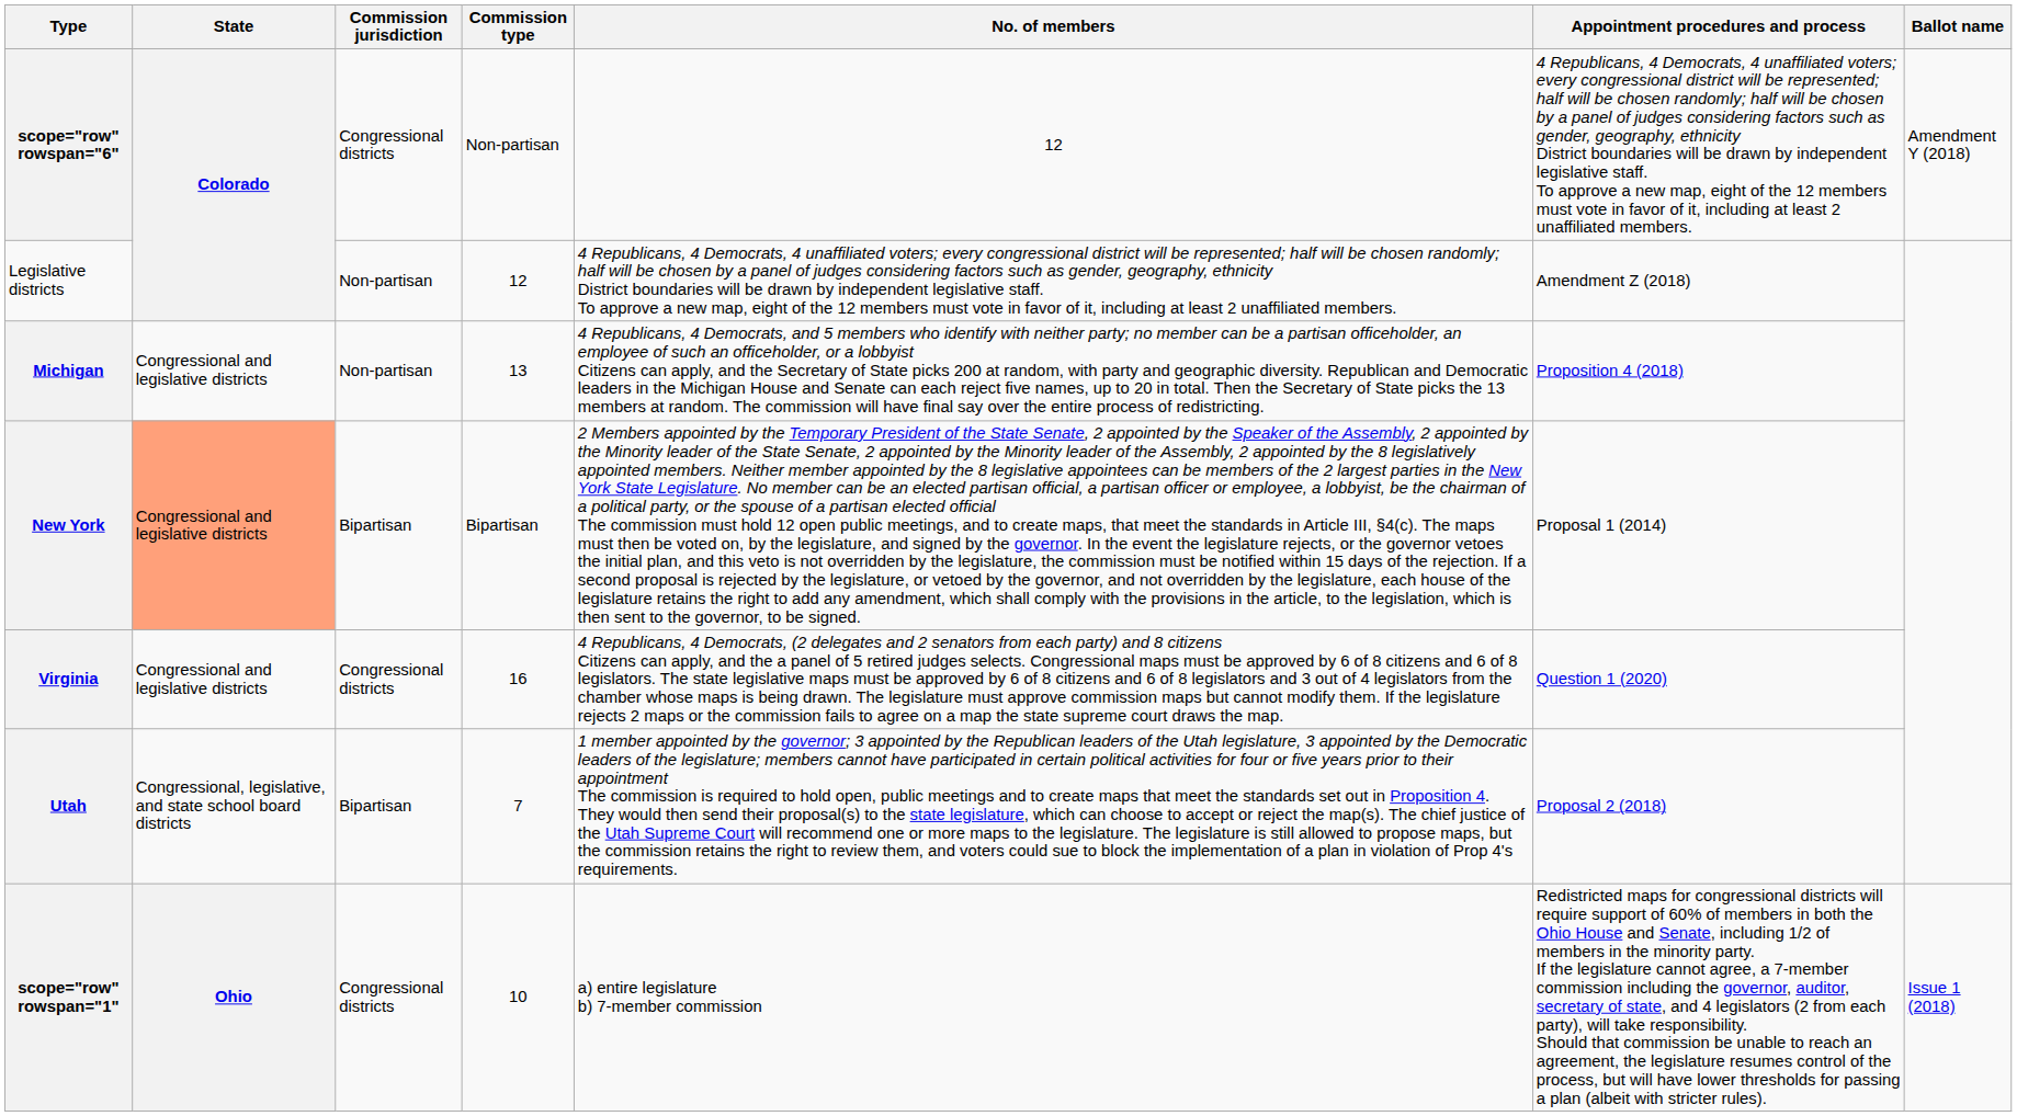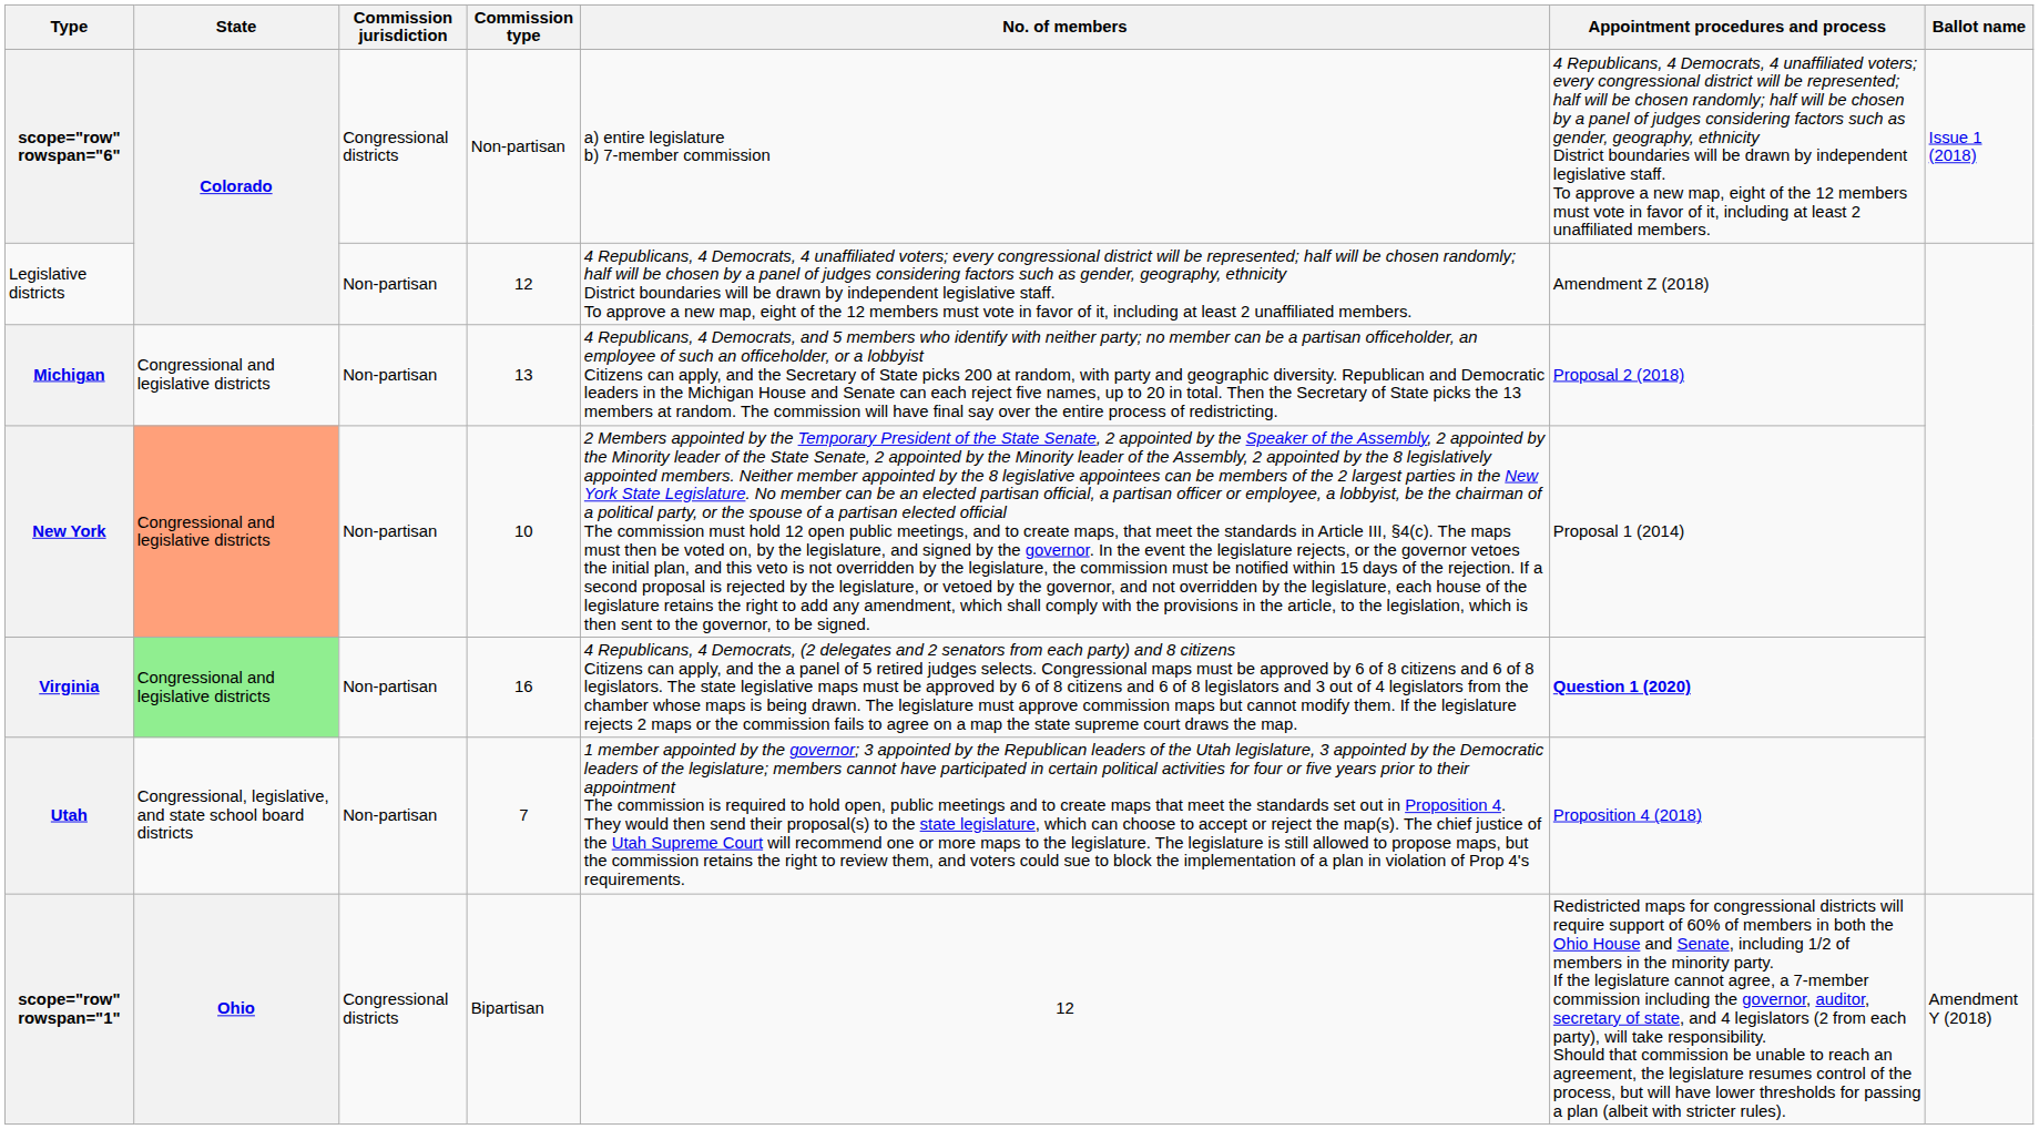scope="row" rowspan="6" | No. of members: 12 -> a) entire legislature b) 7-member commission
scope="row" rowspan="6" | Ballot name: Amendment Y (2018) -> Issue 1 (2018)
Michigan | Appointment procedures and process: Proposition 4 (2018) -> Proposal 2 (2018)
New York | Commission jurisdiction: Bipartisan -> Non-partisan
New York | Commission type: Bipartisan -> 10
Virginia | State: no background -> lightgreen background
Virginia | Commission jurisdiction: Congressional districts -> Non-partisan
Virginia | Appointment procedures and process: normal -> bold
Utah | Commission jurisdiction: Bipartisan -> Non-partisan
Utah | Appointment procedures and process: Proposal 2 (2018) -> Proposition 4 (2018)
scope="row" rowspan="1" | Commission type: 10 -> Bipartisan
scope="row" rowspan="1" | No. of members: a) entire legislature b) 7-member commission -> 12
scope="row" rowspan="1" | Ballot name: Issue 1 (2018) -> Amendment Y (2018)
